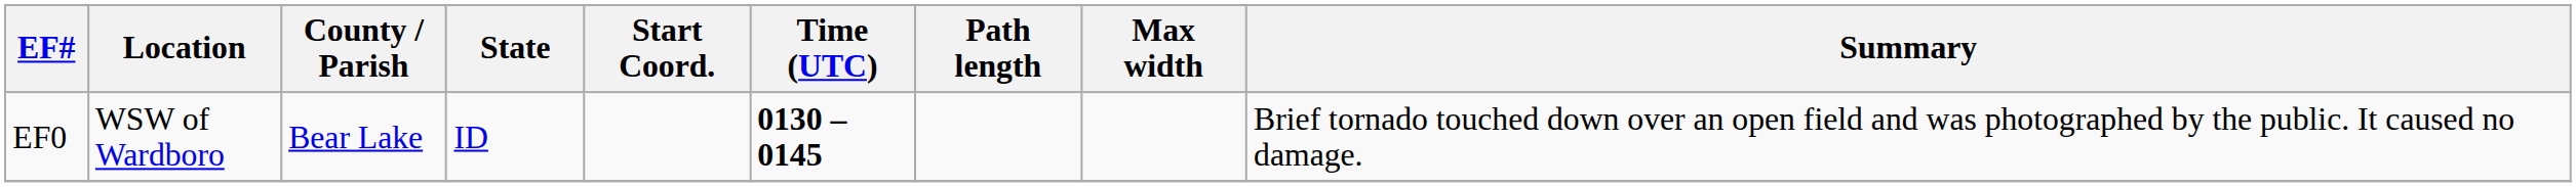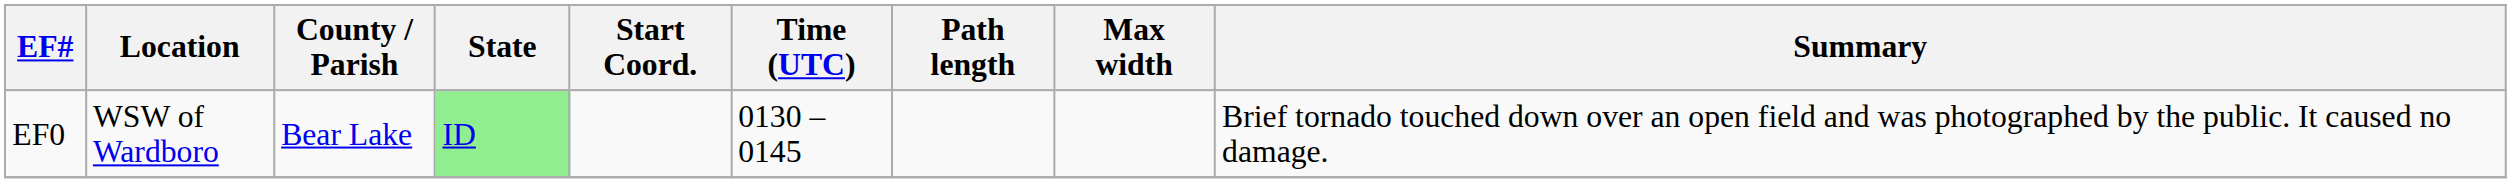EF0 | State: no background -> lightgreen background
EF0 | Time (UTC): bold -> normal
